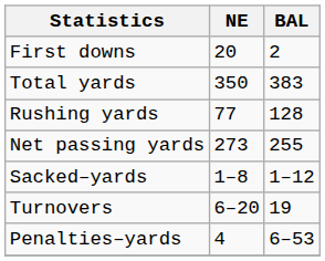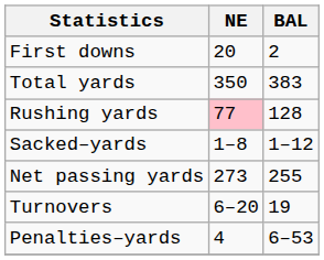Rushing yards | NE: no background -> pink background
rows swapped: Net passing yards <-> Sacked–yards
